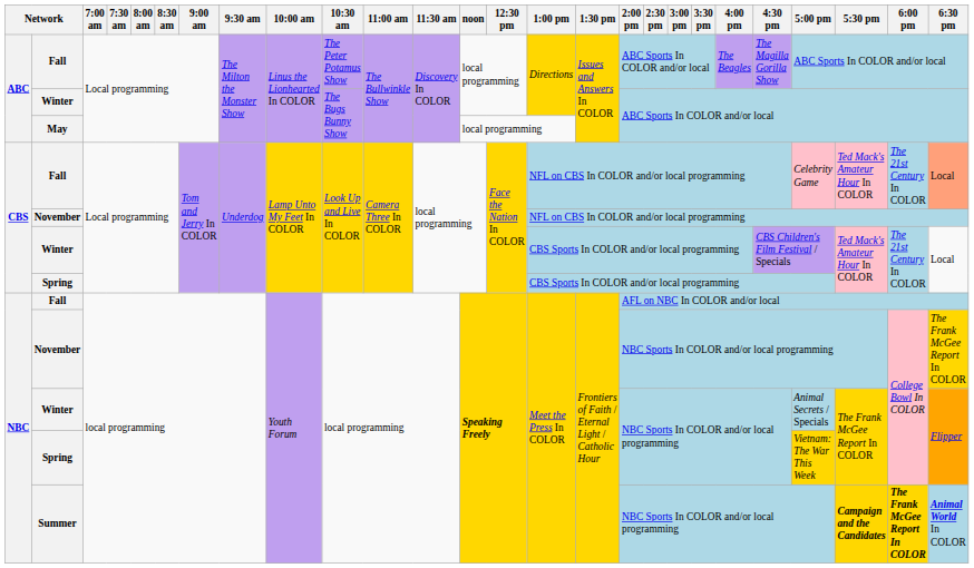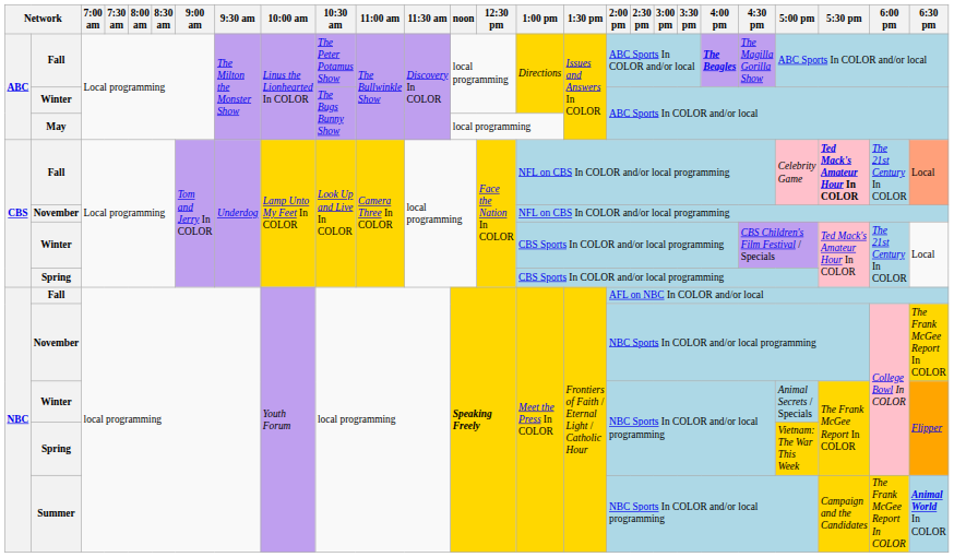ABC / Fall | 4:00 pm: normal -> bold
CBS / Fall | 5:30 pm: normal -> bold
Summer | 5:30 pm: bold -> normal
Summer | 6:00 pm: bold -> normal
